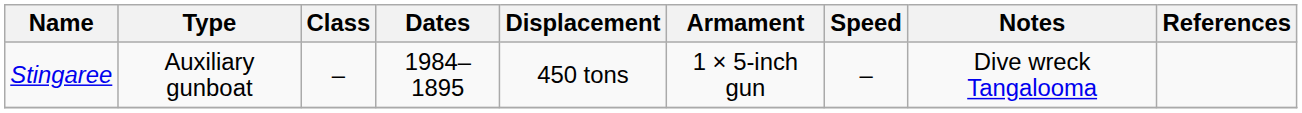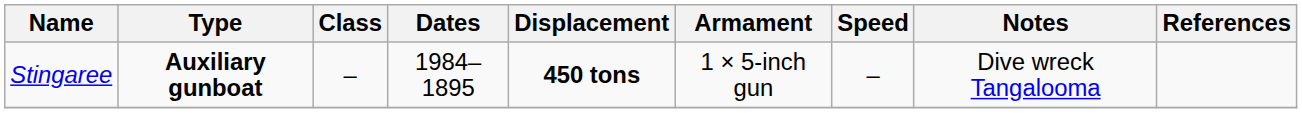Stingaree | Type: normal -> bold
Stingaree | Displacement: normal -> bold
